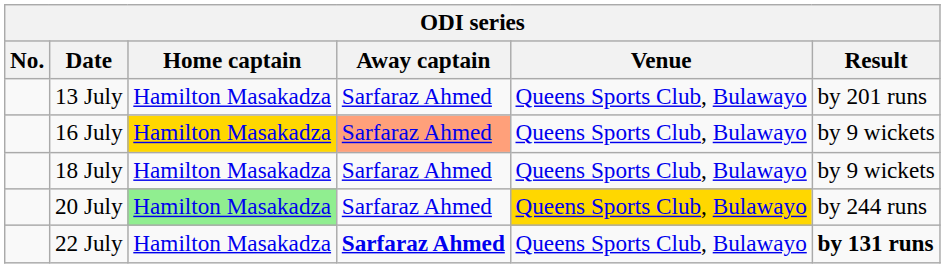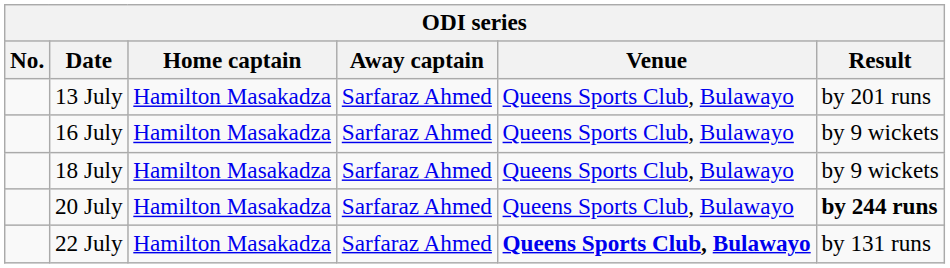16 July | Home captain: gold background -> no background
16 July | Away captain: lightsalmon background -> no background
20 July | Home captain: lightgreen background -> no background
20 July | Venue: gold background -> no background
20 July | Result: normal -> bold
22 July | Away captain: bold -> normal
22 July | Venue: normal -> bold
22 July | Result: bold -> normal
